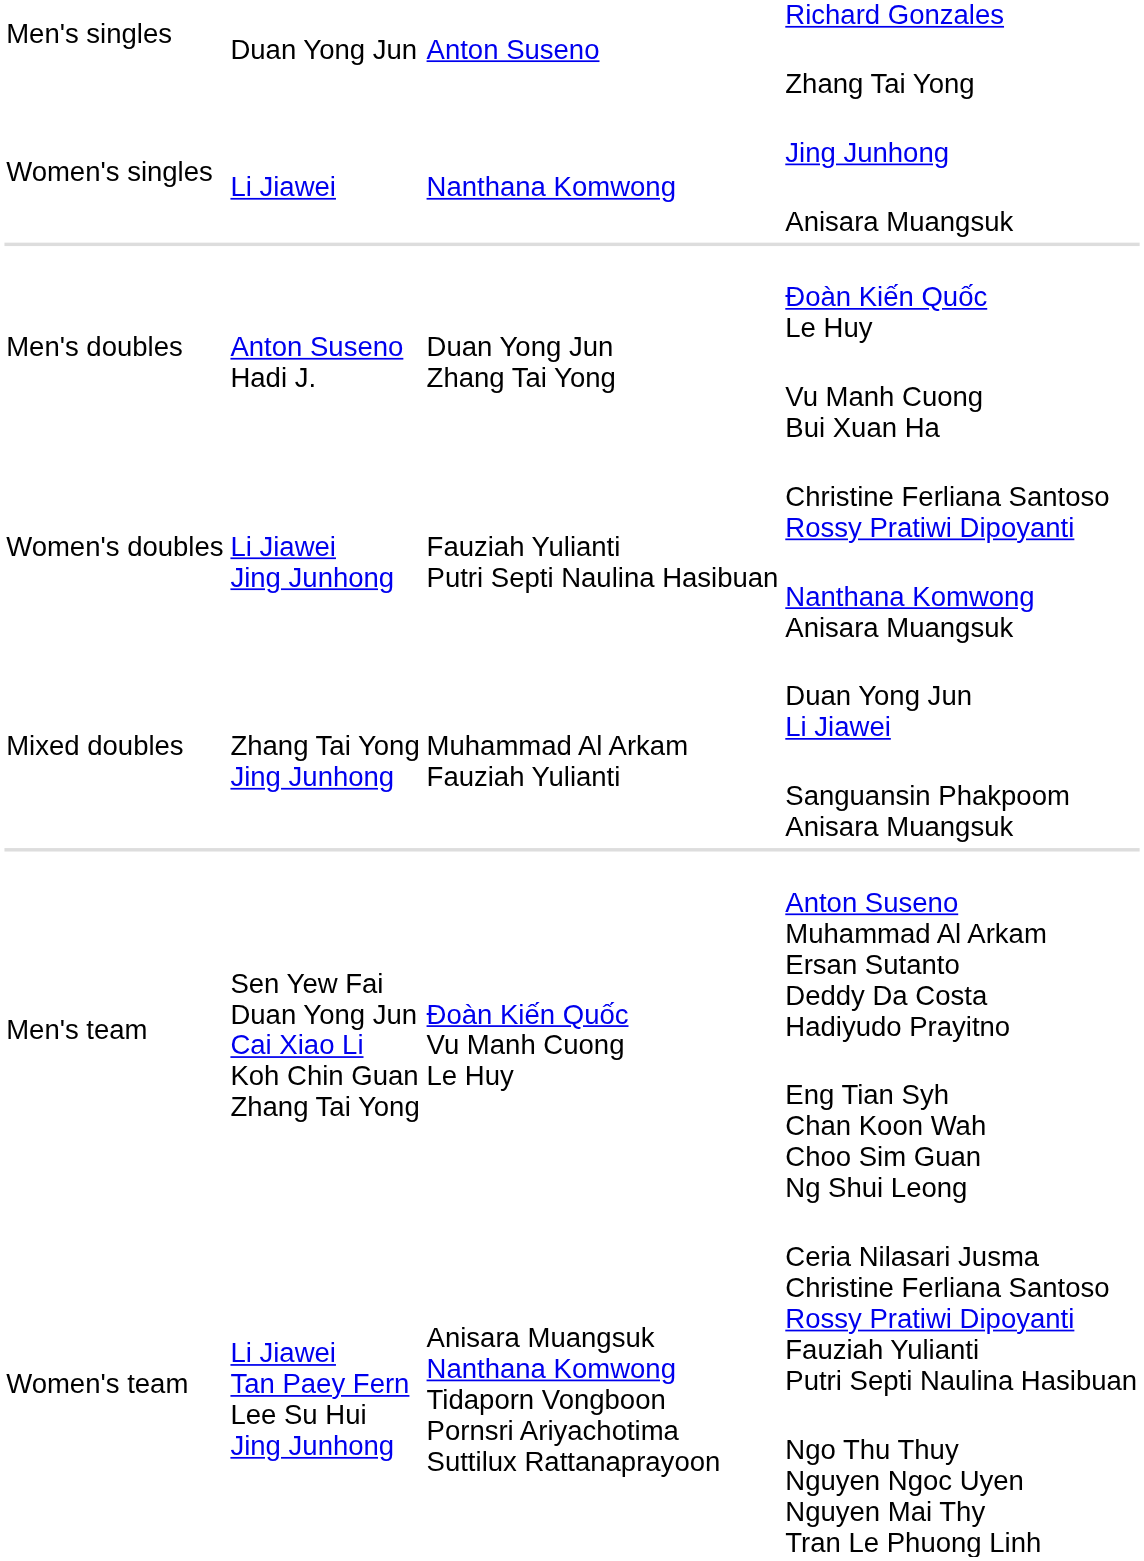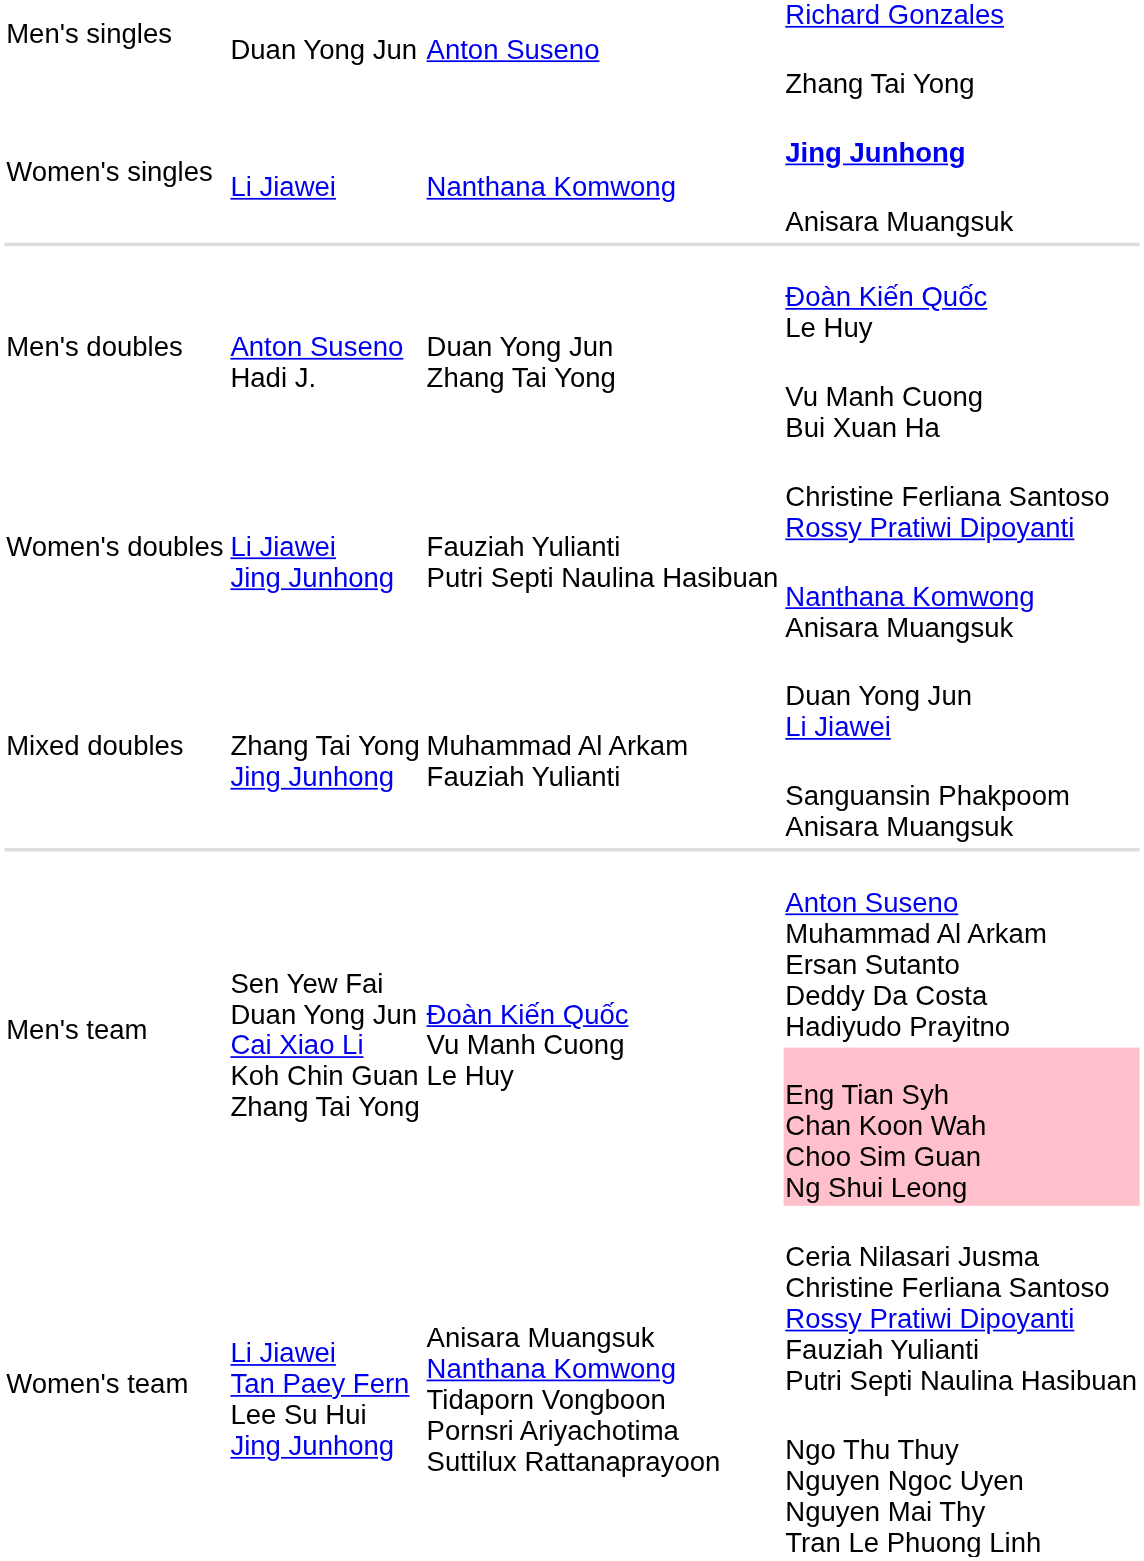Jing Junhong | column 4: normal -> bold
Eng Tian Syh Chan Koon Wah Choo Sim Guan Ng Shui Leong | column 4: no background -> pink background
